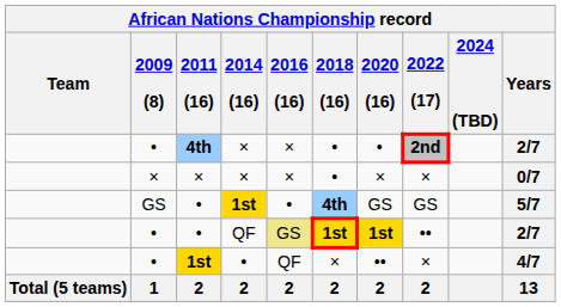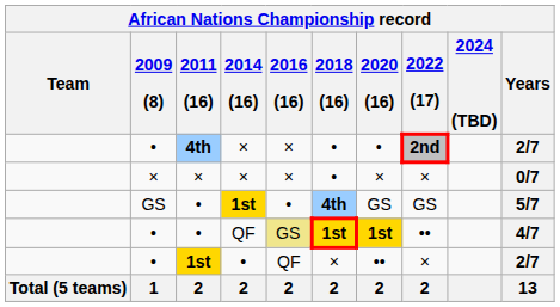row 6 | Years: 2/7 -> 4/7
row 7 | Years: 4/7 -> 2/7
